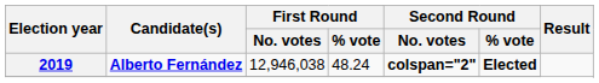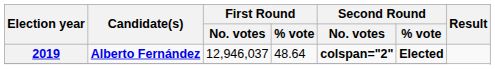2019 | First Round / No. votes: 12,946,038 -> 12,946,037
2019 | First Round / % vote: 48.24 -> 48.64
